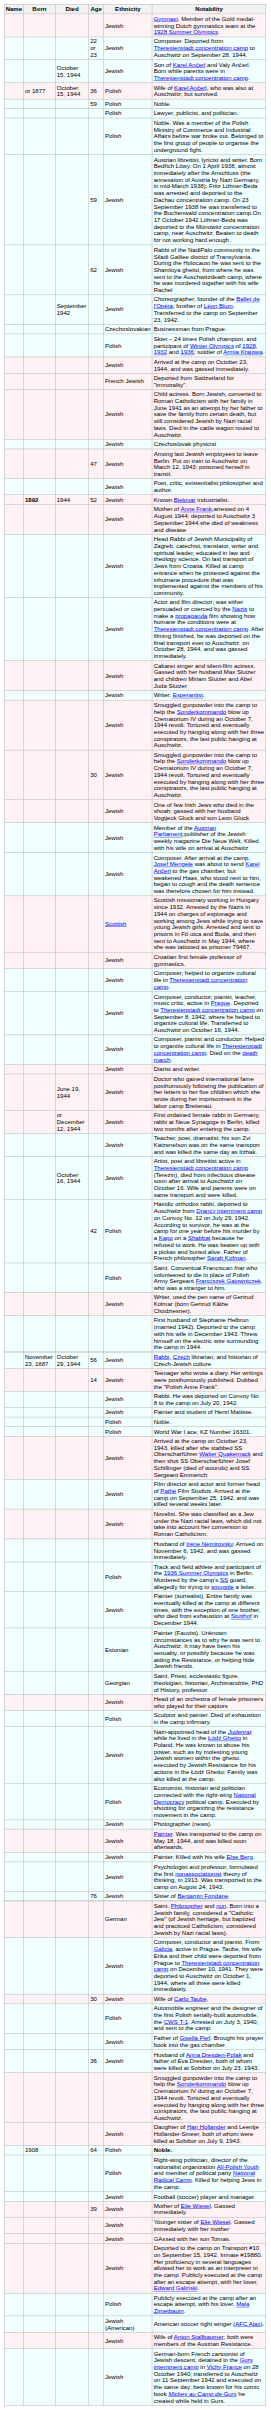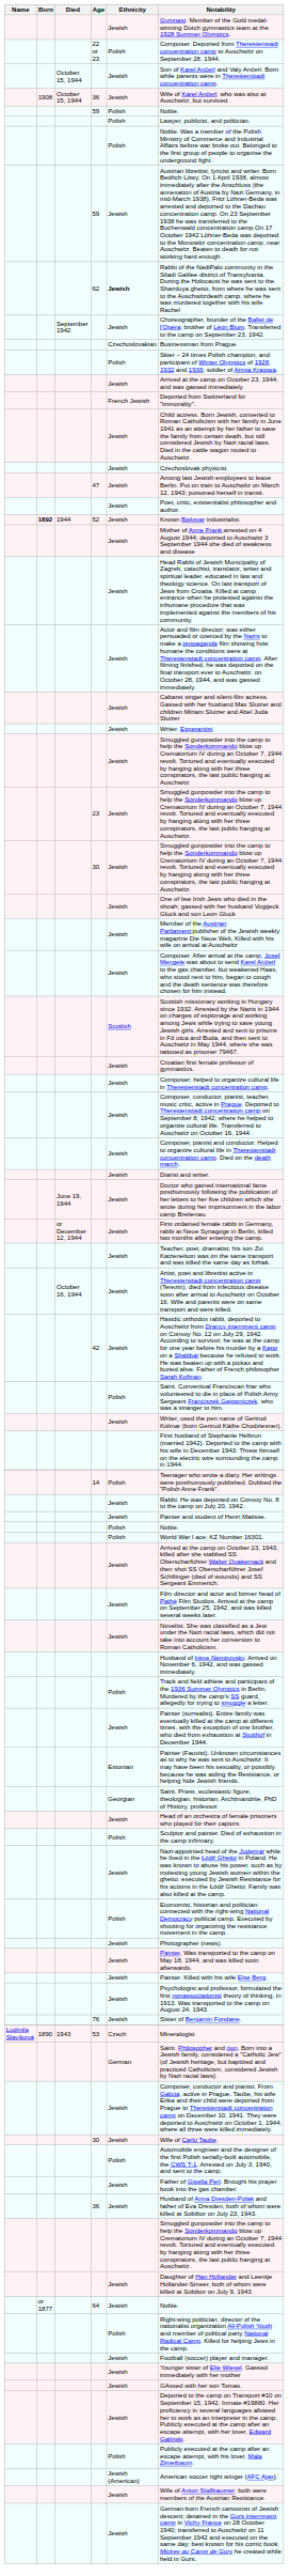22 or 23 | Ethnicity: Jewish -> Polish
October 15, 1944 / 36 | Born: or 1877 -> 1908
October 15, 1944 / 36 | Ethnicity: Polish -> Jewish
62 | Ethnicity: normal -> bold
+ row: 23 | Jewish | Smuggled gunpowder into the camp to help the Sonderkommando blow up Crematorium IV during an October 7, 1944 revolt. Tortured and eventually executed by hanging along with her three conspirators, the last public hanging at Auschwitz.
42 | Ethnicity: Polish -> Jewish
- row: November 23, 1887 | October 29, 1944 | 56 | Jewish | Rabbi, Czech librarian, and historian of Czech-Jewish culture
14 | Ethnicity: Jewish -> Polish
+ row: Ludmila Slavíková | 1890 | 1943 | 53 | Czech | Mineralogist
64 | Born: 1908 -> or 1877
64 | Ethnicity: Polish -> Jewish
64 | Notability: bold -> normal
- row: 39 | Jewish | Mother of Elie Wiesel. Gassed immediately.
